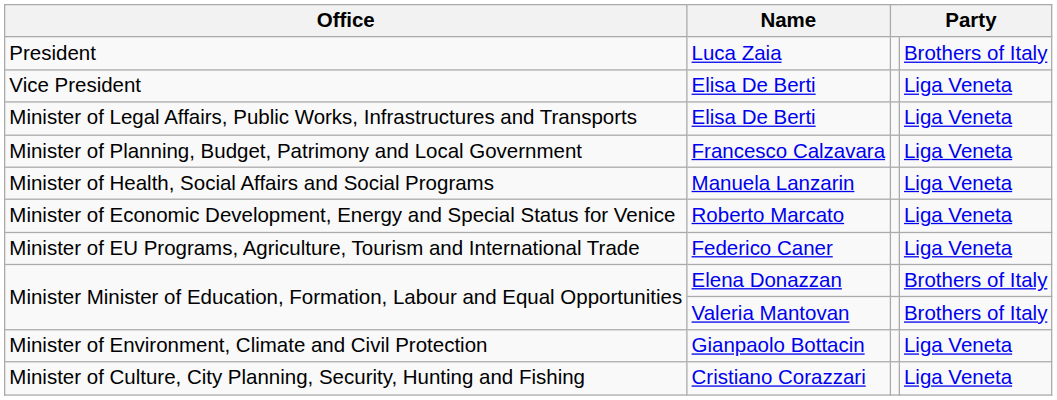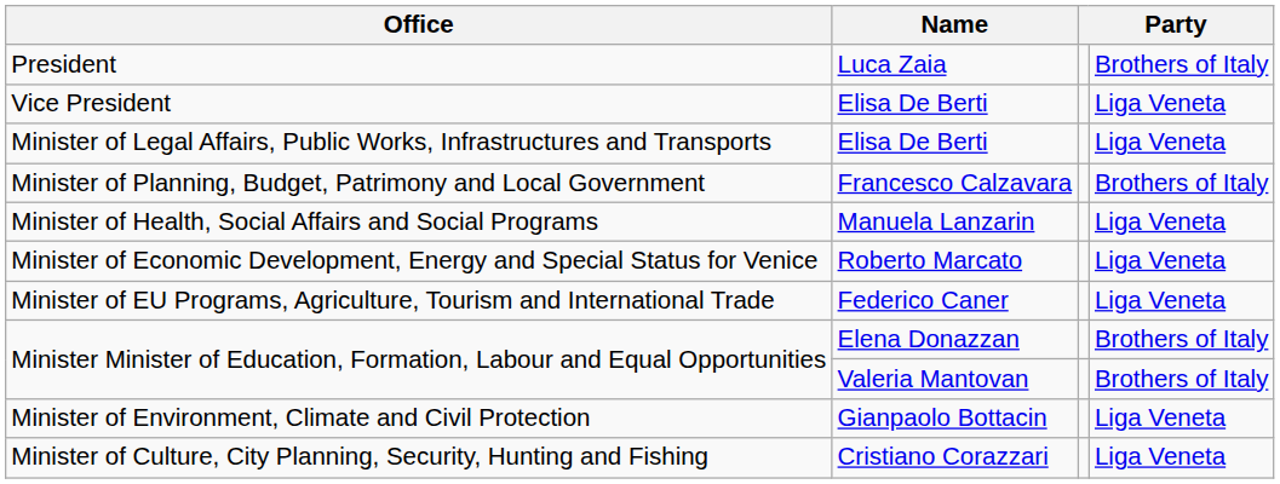Minister of Planning, Budget, Patrimony and Local Government | column 4: Liga Veneta -> Brothers of Italy
